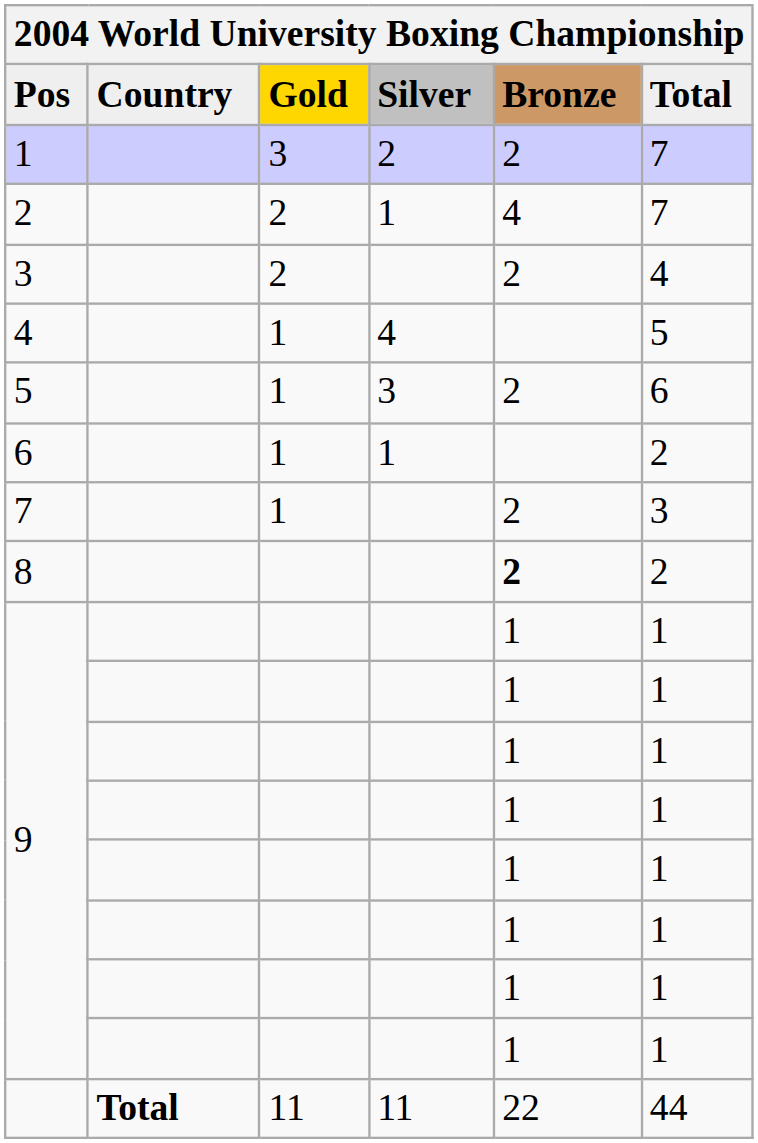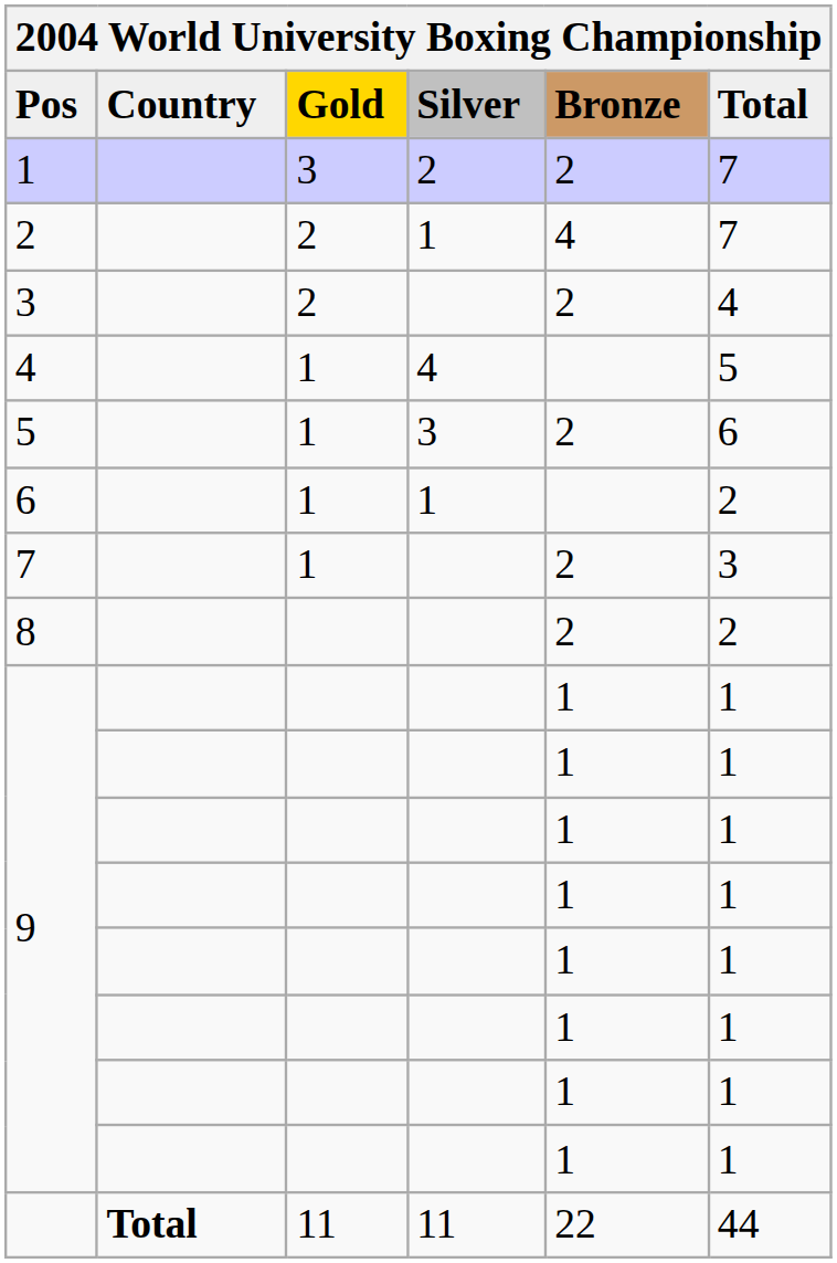8 | Bronze: bold -> normal
